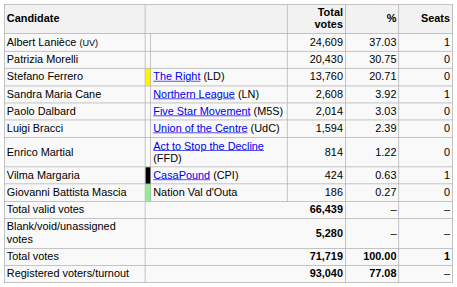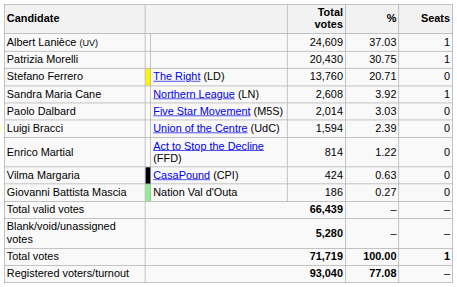Patrizia Morelli | Seats: 0 -> 1
Vilma Margaria | Seats: 1 -> 0
